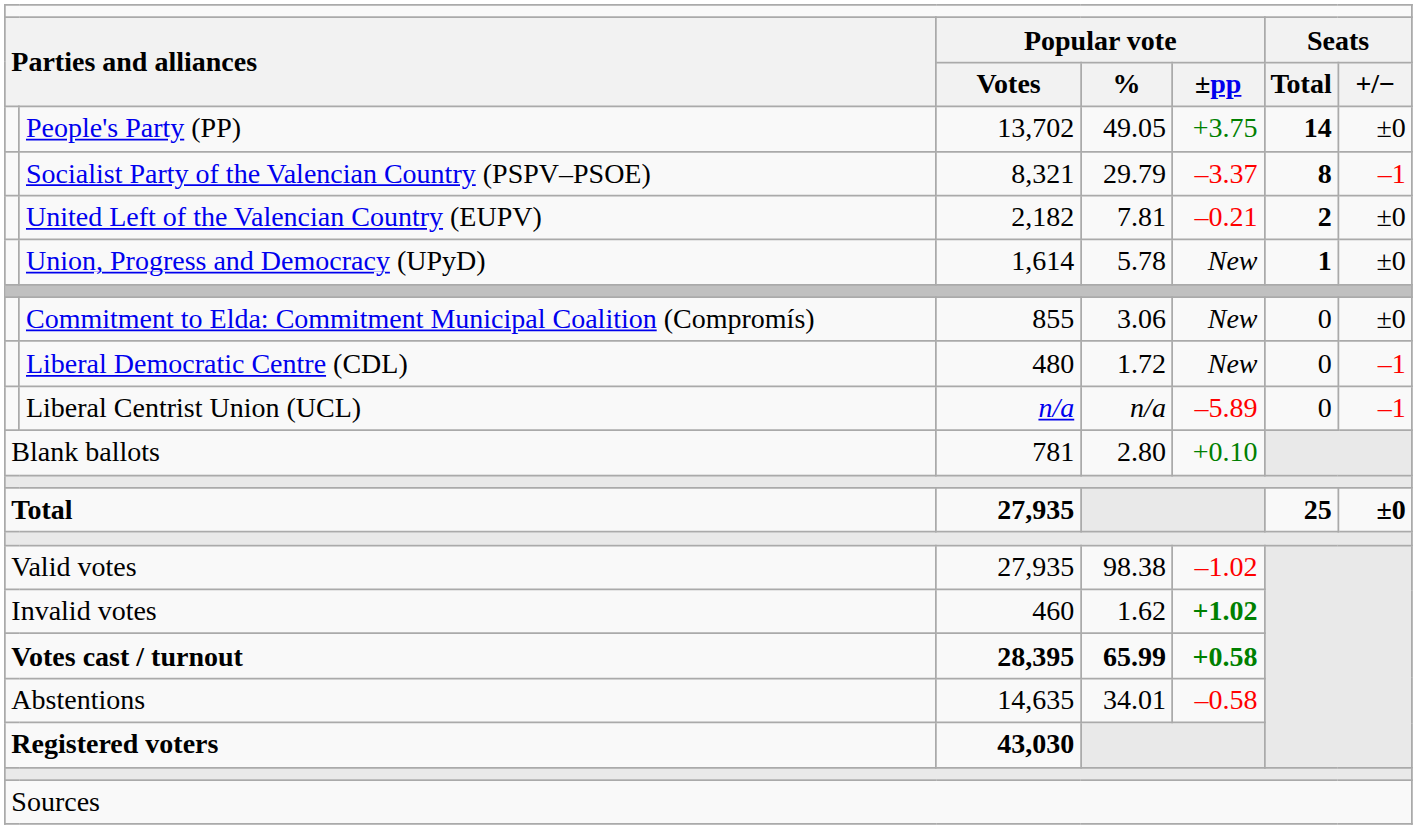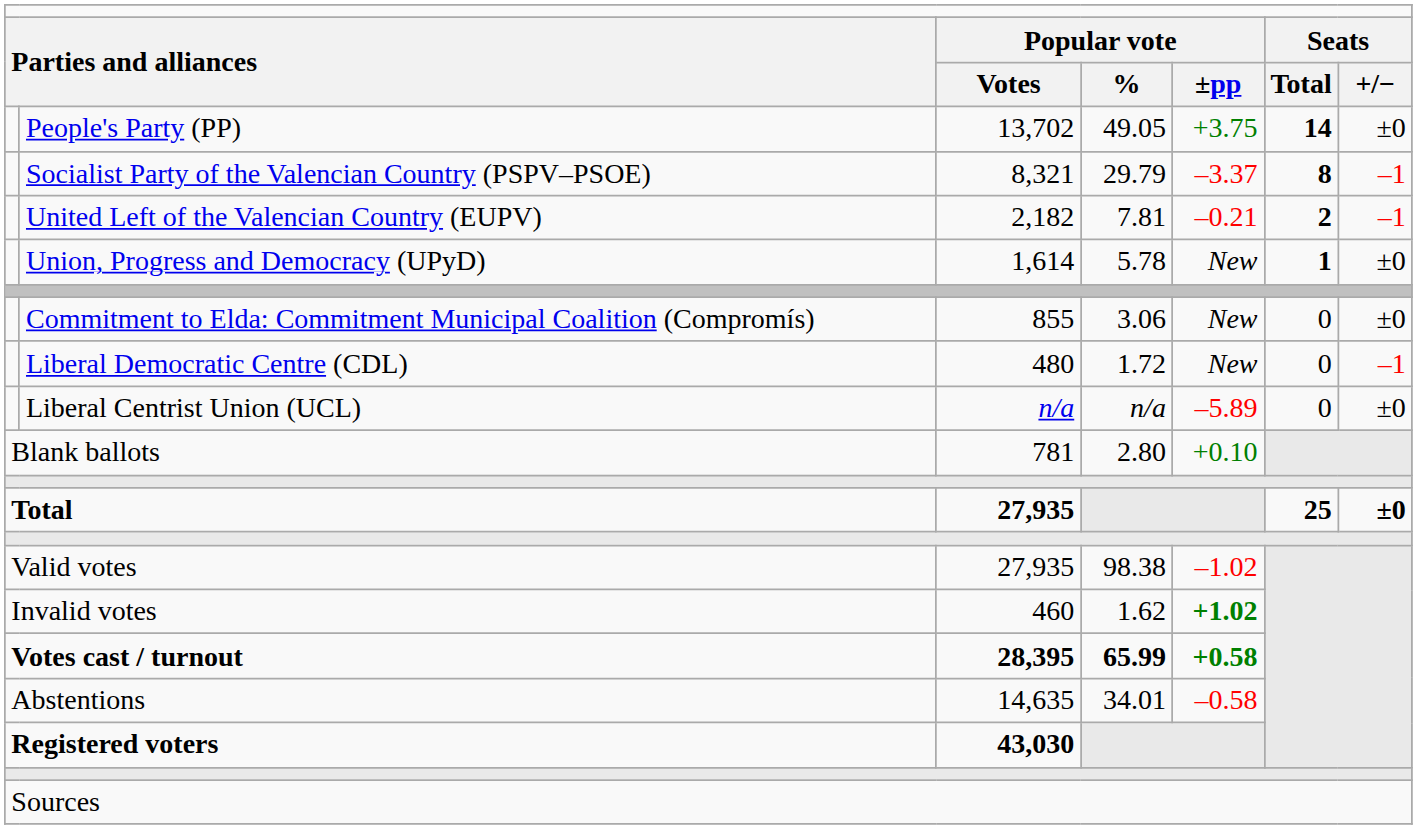United Left of the Valencian Country (EUPV) | column 7: ±0 -> –1
Liberal Centrist Union (UCL) | column 7: –1 -> ±0
